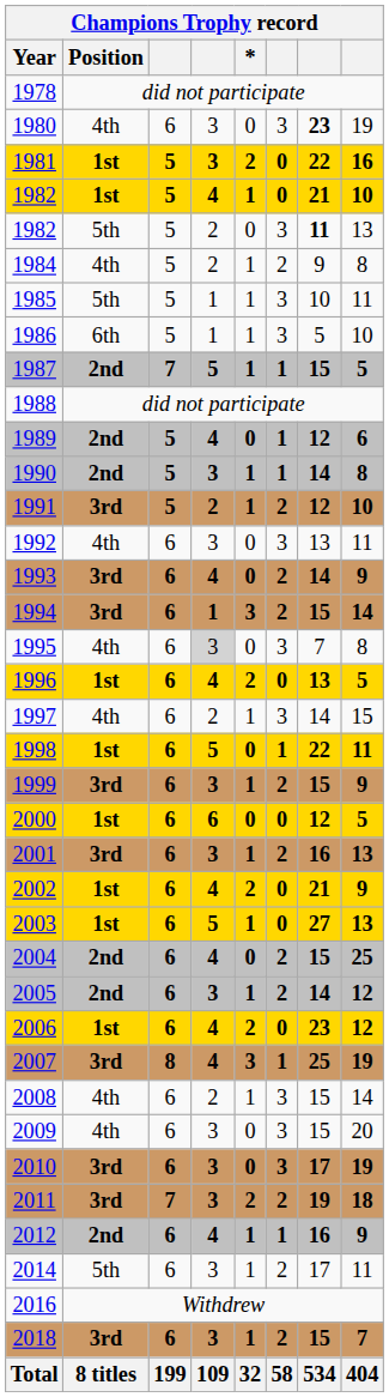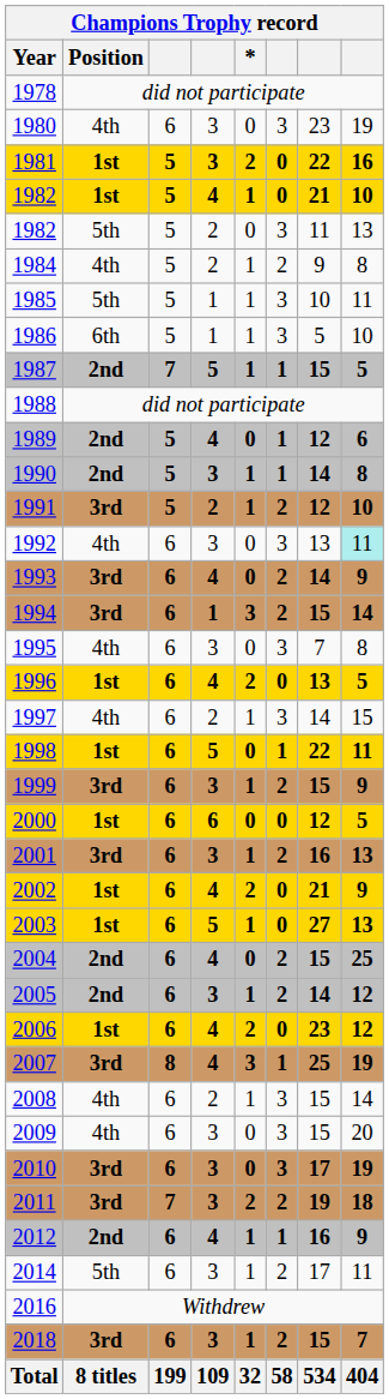1980 | column 7: bold -> normal
1982 / 5th | column 7: bold -> normal
1992 | column 8: no background -> paleturquoise background
1995 | column 4: lightgrey background -> no background
